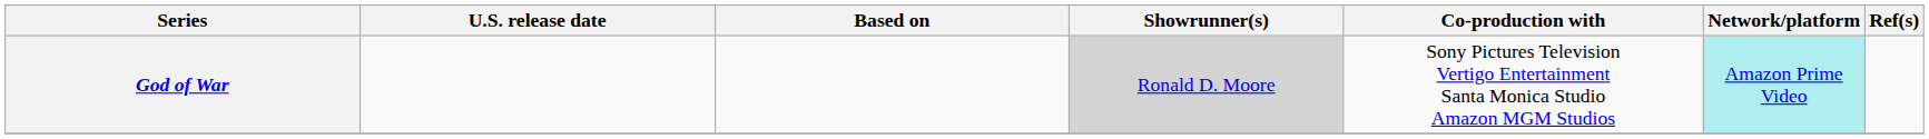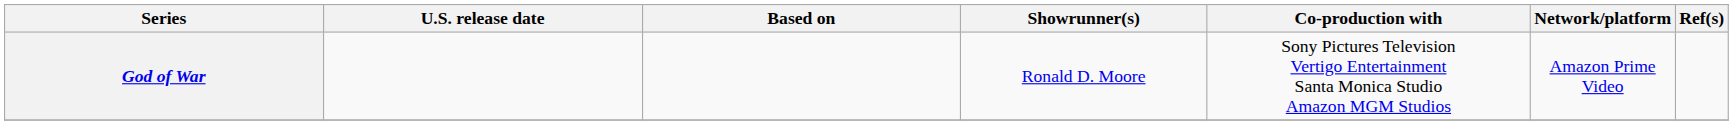God of War | Showrunner(s): lightgrey background -> no background
God of War | Network/platform: paleturquoise background -> no background
